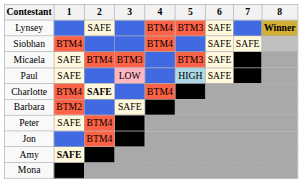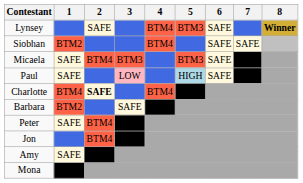Siobhan | 1: BTM4 -> BTM2
Amy | 1: bold -> normal
